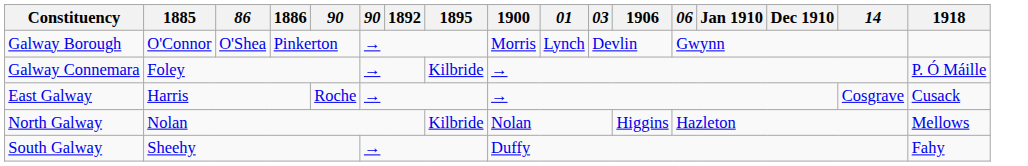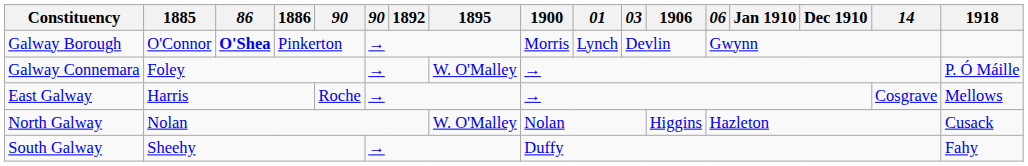Galway Borough | 86: normal -> bold
Galway Connemara | 1895: Kilbride -> W. O'Malley
East Galway | 1918: Cusack -> Mellows
North Galway | 1895: Kilbride -> W. O'Malley
North Galway | 1918: Mellows -> Cusack
